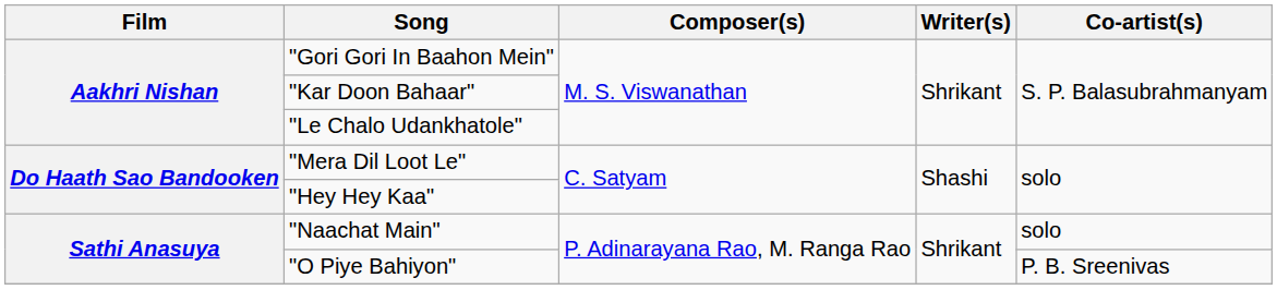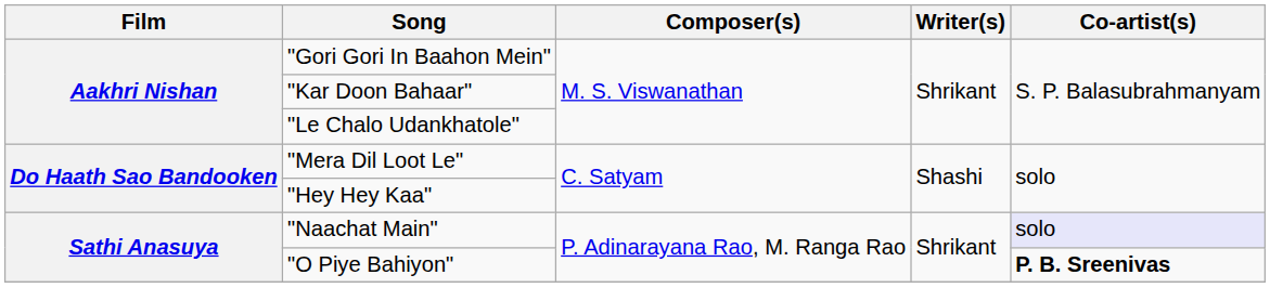"Naachat Main" | Co-artist(s): no background -> lavender background
"O Piye Bahiyon" | Co-artist(s): normal -> bold
